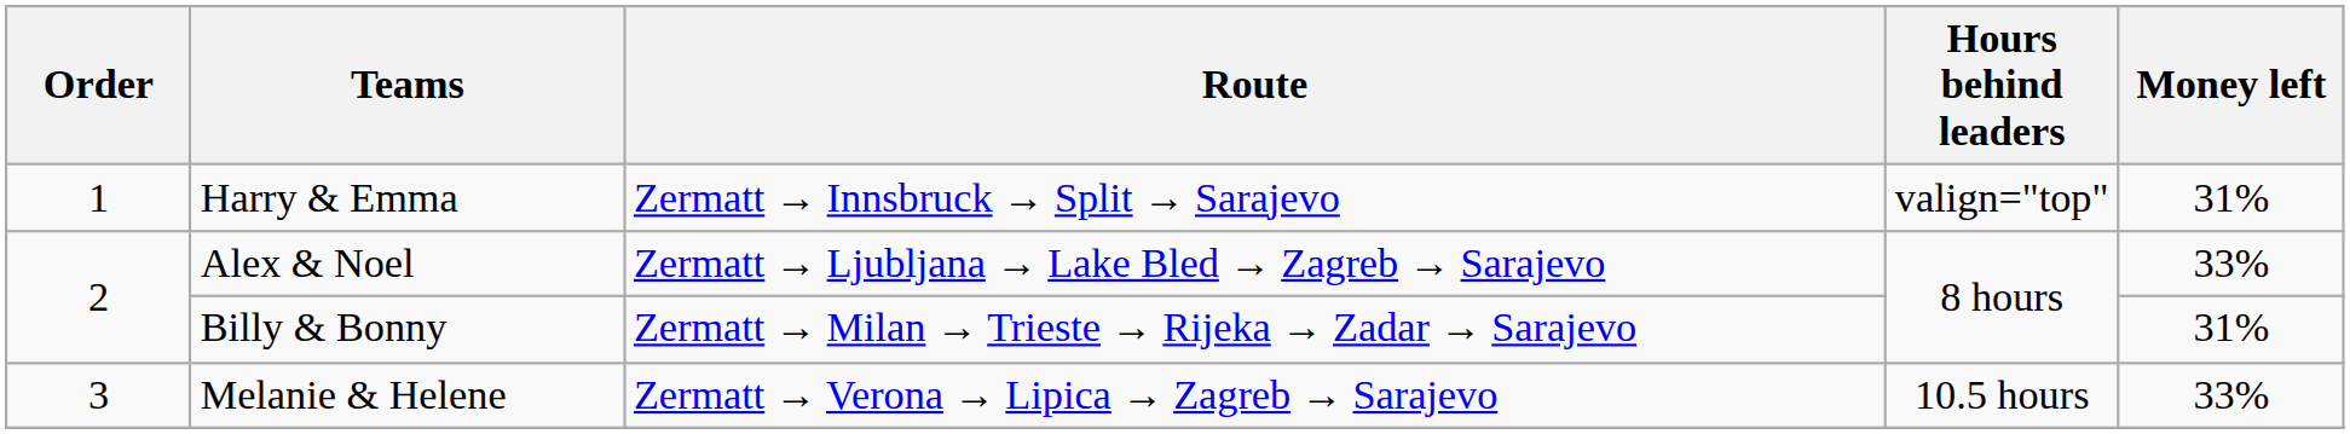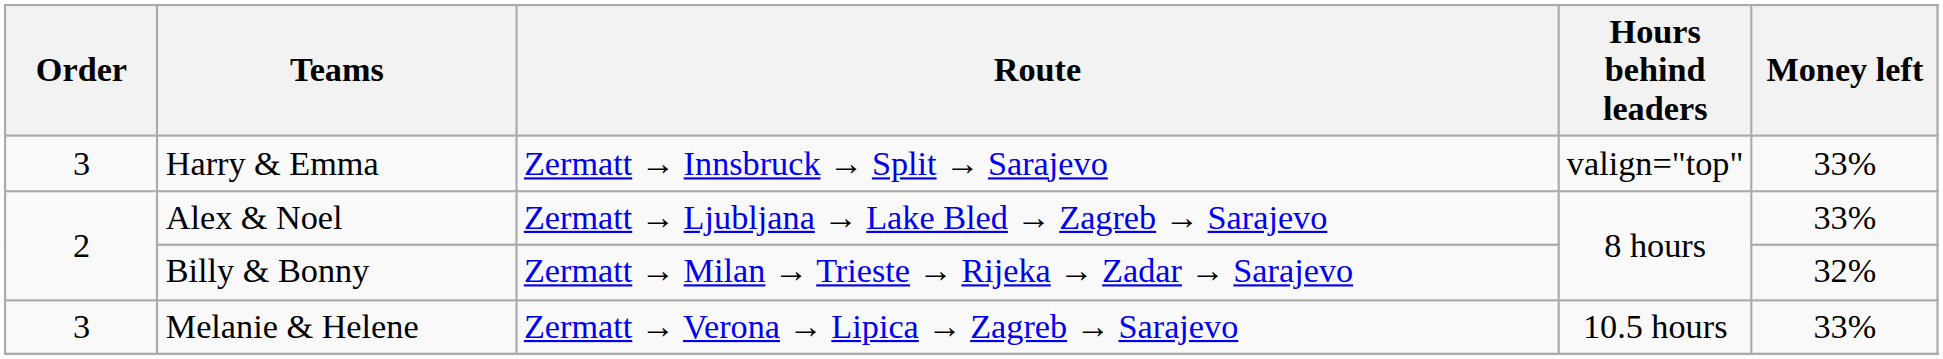Harry & Emma | Order: 1 -> 3
Harry & Emma | Money left: 31% -> 33%
Billy & Bonny | Money left: 31% -> 32%
